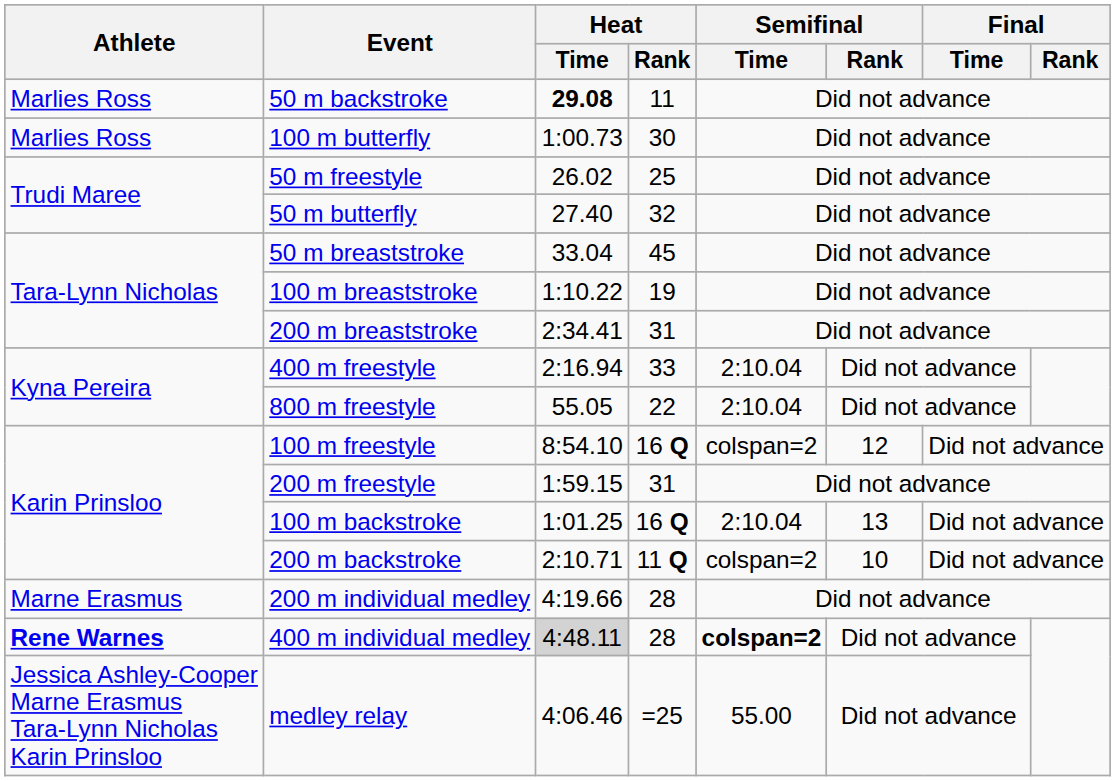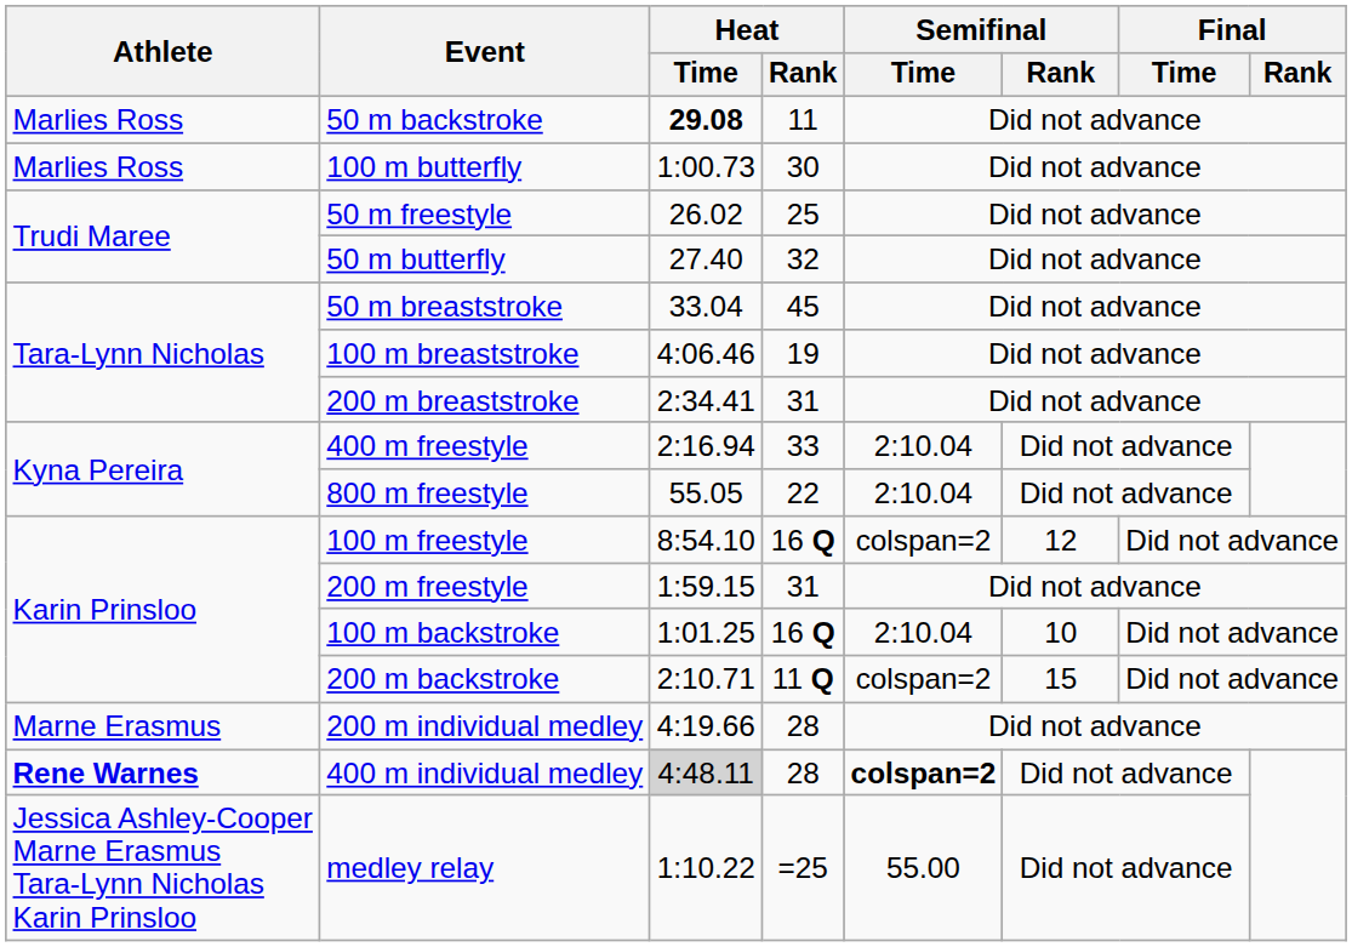100 m breaststroke | Heat / Time: 1:10.22 -> 4:06.46
100 m backstroke | Semifinal / Rank: 13 -> 10
200 m backstroke | Semifinal / Rank: 10 -> 15
medley relay | Heat / Time: 4:06.46 -> 1:10.22
